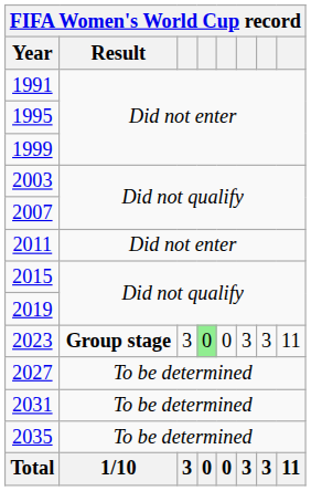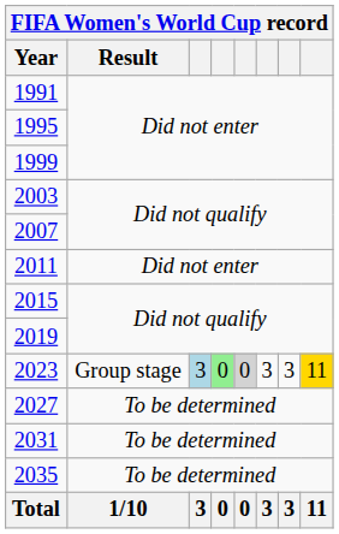2023 | Result: bold -> normal
2023 | column 3: no background -> lightblue background
2023 | column 5: no background -> lightgrey background
2023 | column 8: no background -> gold background
